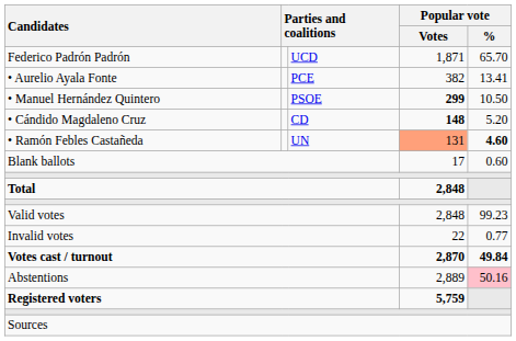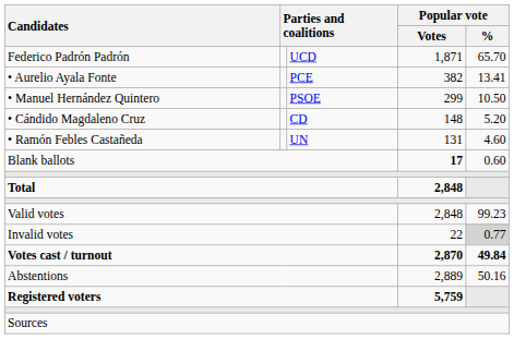• Manuel Hernández Quintero | Popular vote / Votes: bold -> normal
• Cándido Magdaleno Cruz | Popular vote / Votes: bold -> normal
• Ramón Febles Castañeda | Popular vote / Votes: lightsalmon background -> no background
• Ramón Febles Castañeda | Popular vote / %: bold -> normal
Blank ballots | Popular vote / Votes: normal -> bold
Invalid votes | Popular vote / %: no background -> lightgrey background
Abstentions | Popular vote / %: pink background -> no background
